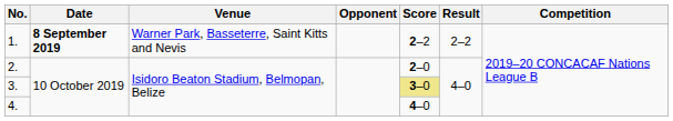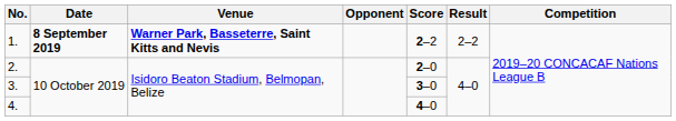1. | Venue: normal -> bold
3. | Score: khaki background -> no background
